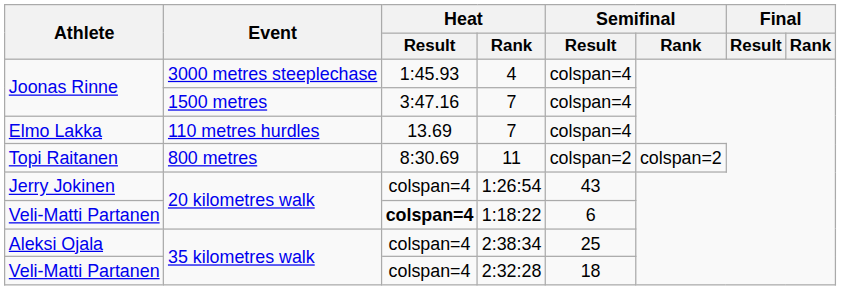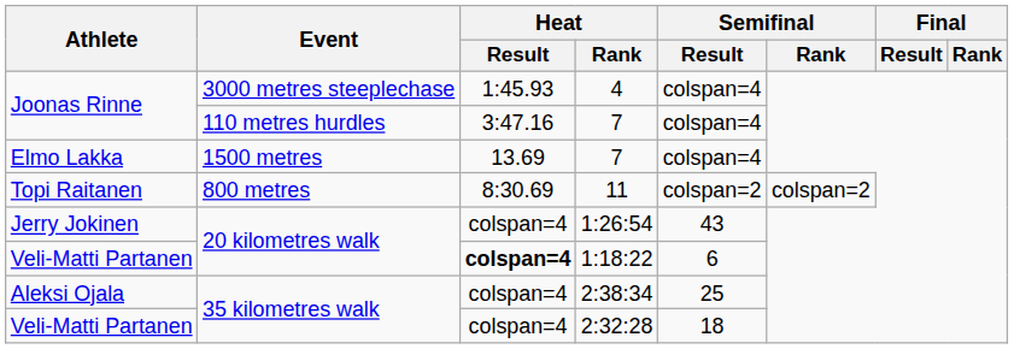Joonas Rinne / 7 | Event: 1500 metres -> 110 metres hurdles
Elmo Lakka / 7 | Event: 110 metres hurdles -> 1500 metres
